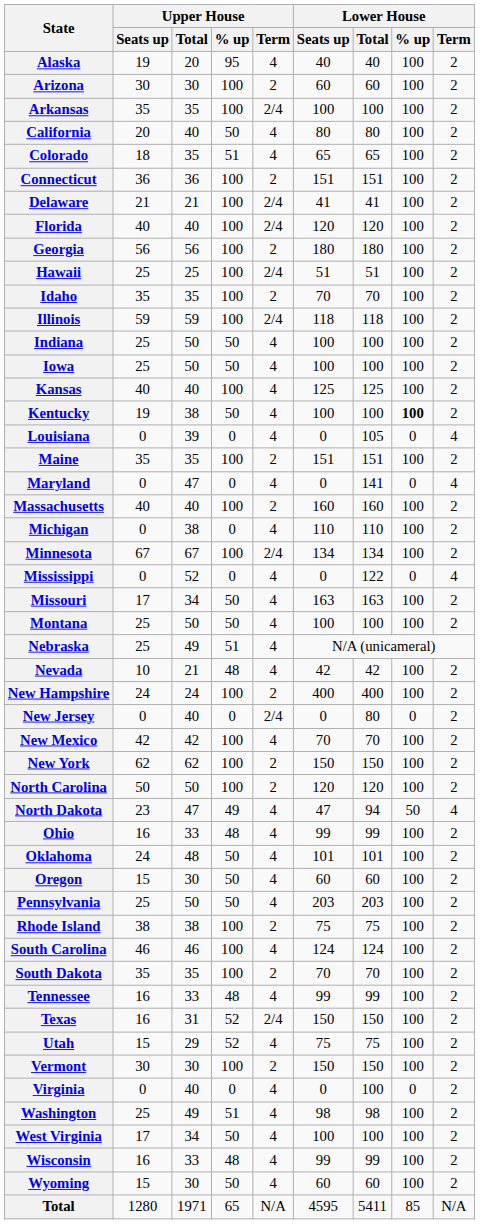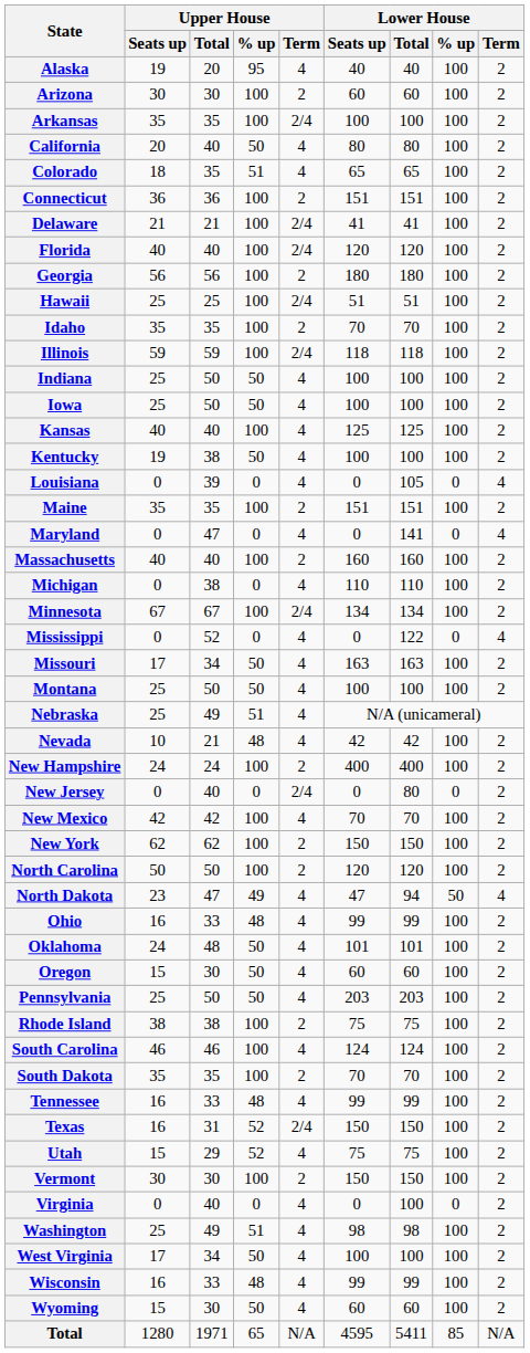Kentucky | Lower House / % up: bold -> normal
